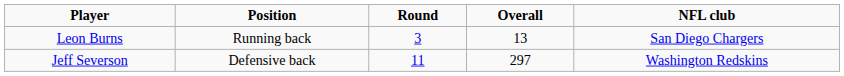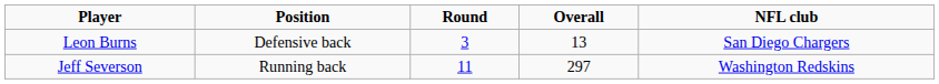Leon Burns | column 2: Running back -> Defensive back
Jeff Severson | column 2: Defensive back -> Running back
